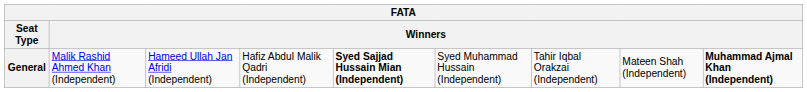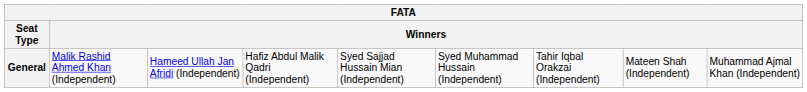General | column 5: bold -> normal
General | column 9: bold -> normal
